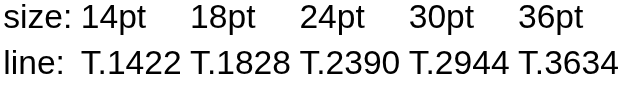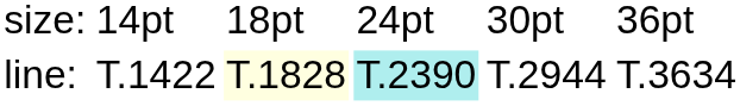line: | column 3: no background -> lightyellow background
line: | column 4: no background -> paleturquoise background
